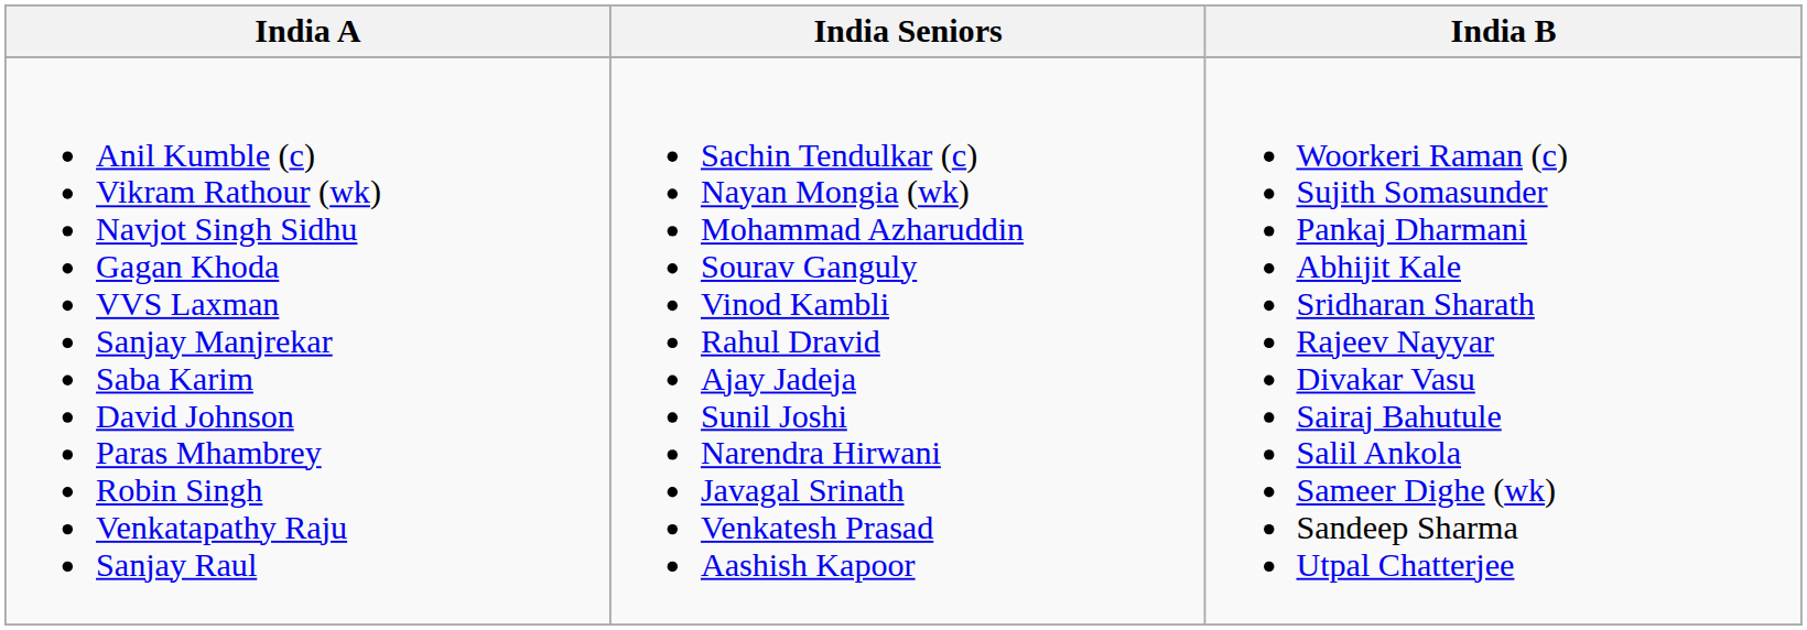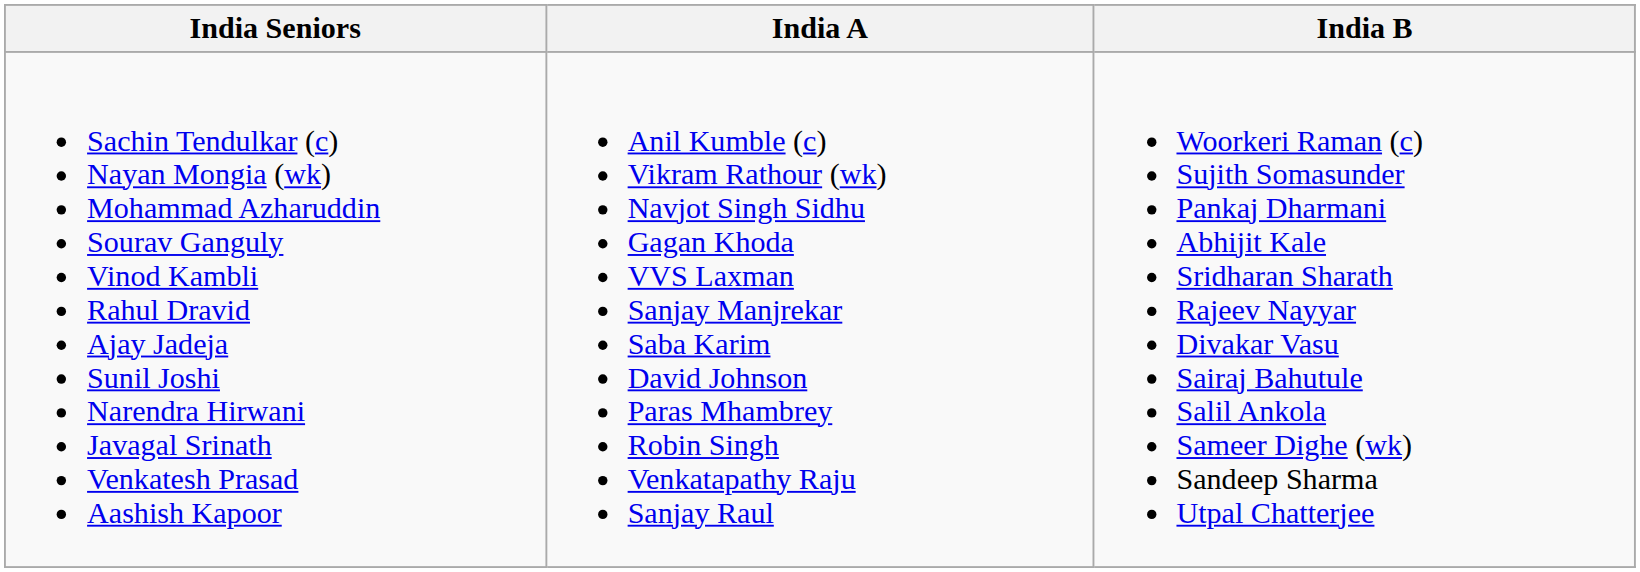columns swapped: India Seniors <-> India A
